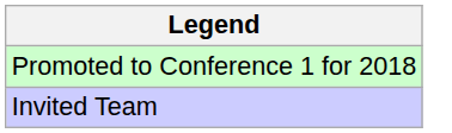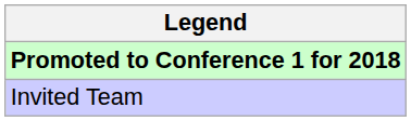row 2 | column 1: normal -> bold
